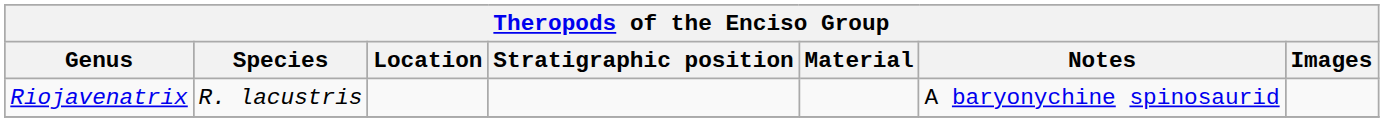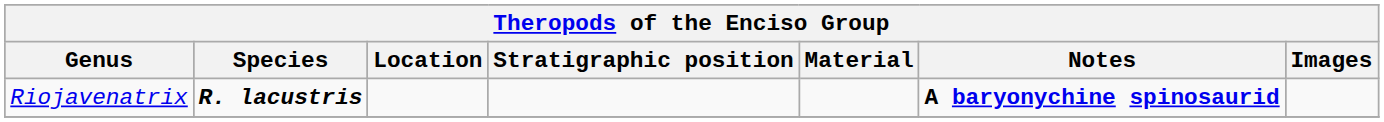Riojavenatrix | Species: normal -> bold
Riojavenatrix | Notes: normal -> bold
